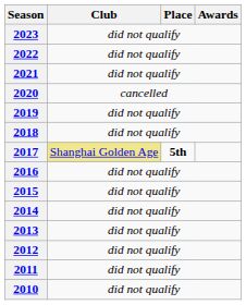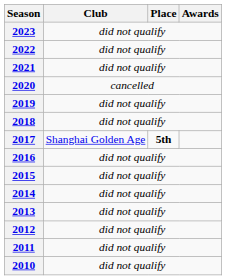2017 | Club: khaki background -> no background
